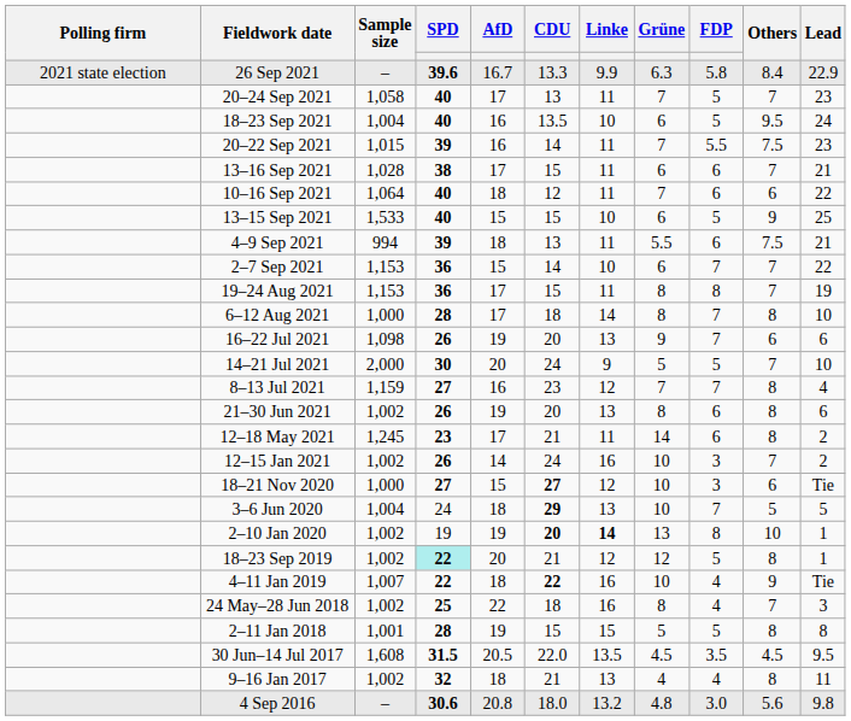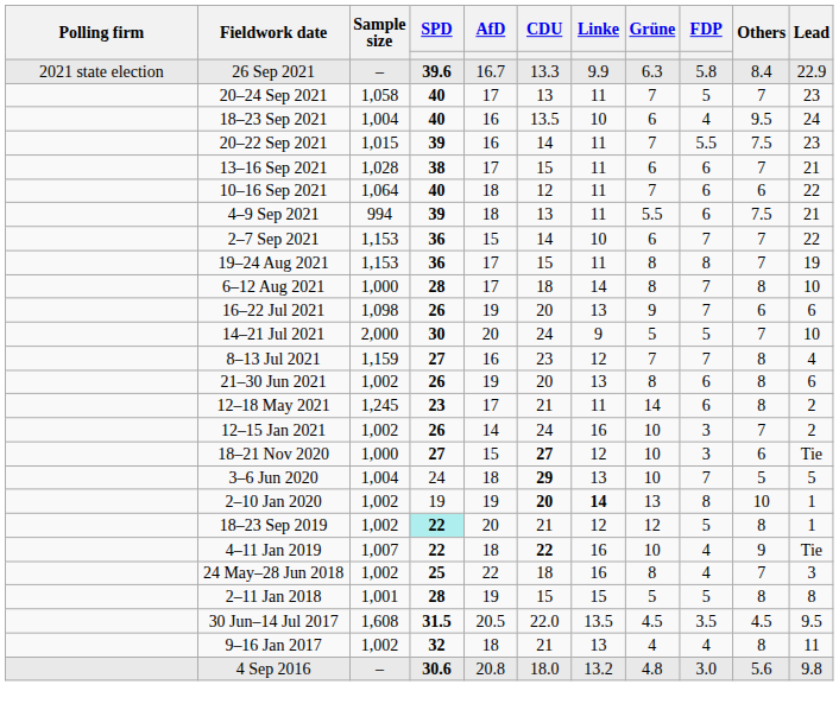18–23 Sep 2021 | FDP: 5 -> 4
- row: 13–15 Sep 2021 | 1,533 | 40 | 15 | 15 | 10 | 6 | 5 | 9 | 25
